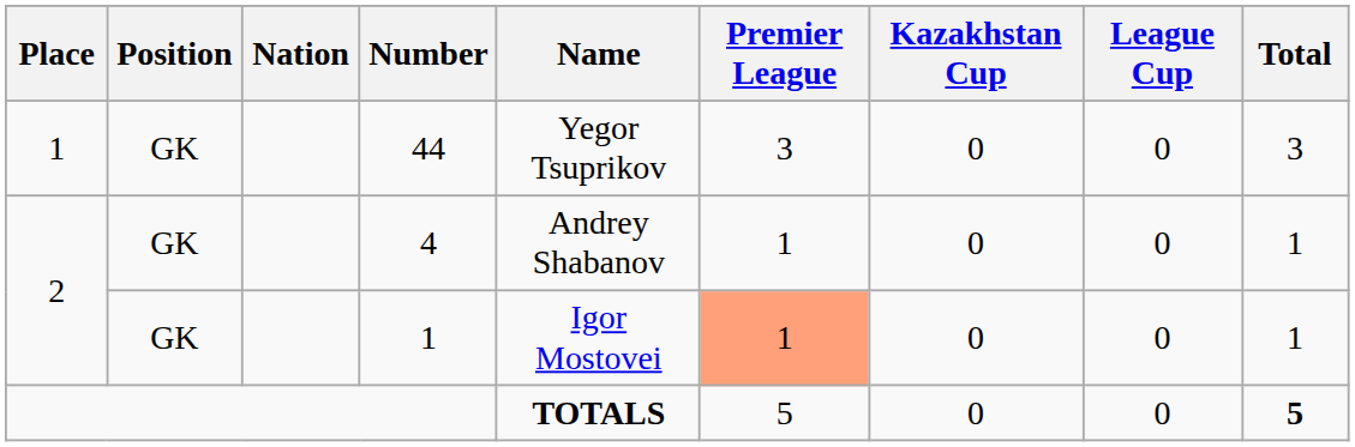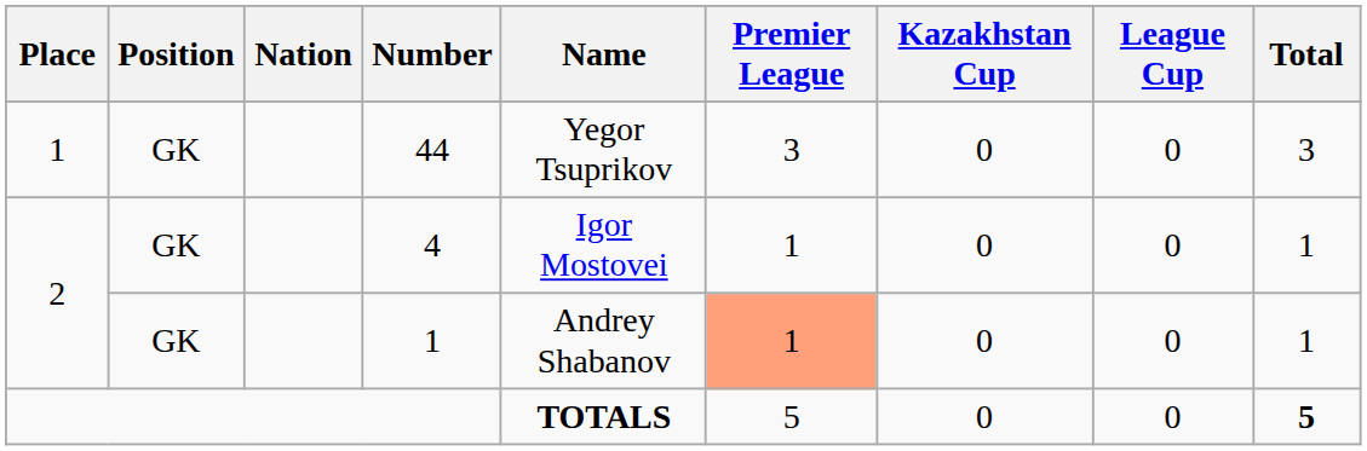row 3 | Name: Andrey Shabanov -> Igor Mostovei
row 4 | Name: Igor Mostovei -> Andrey Shabanov
